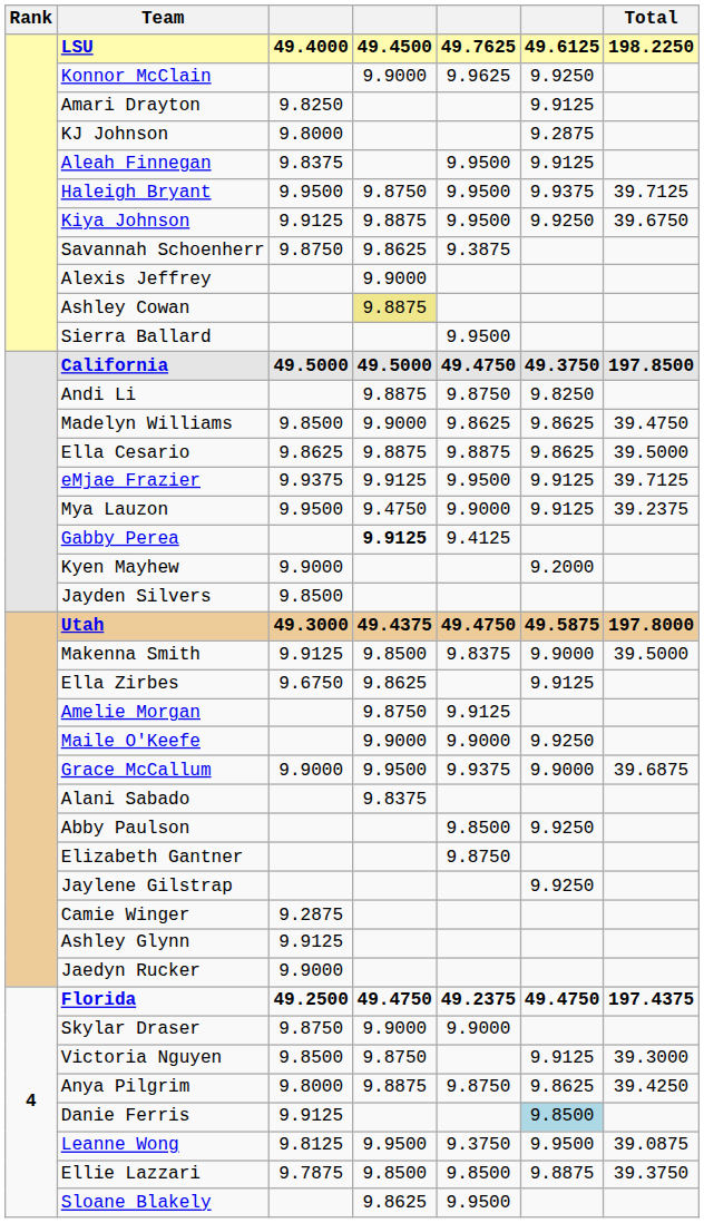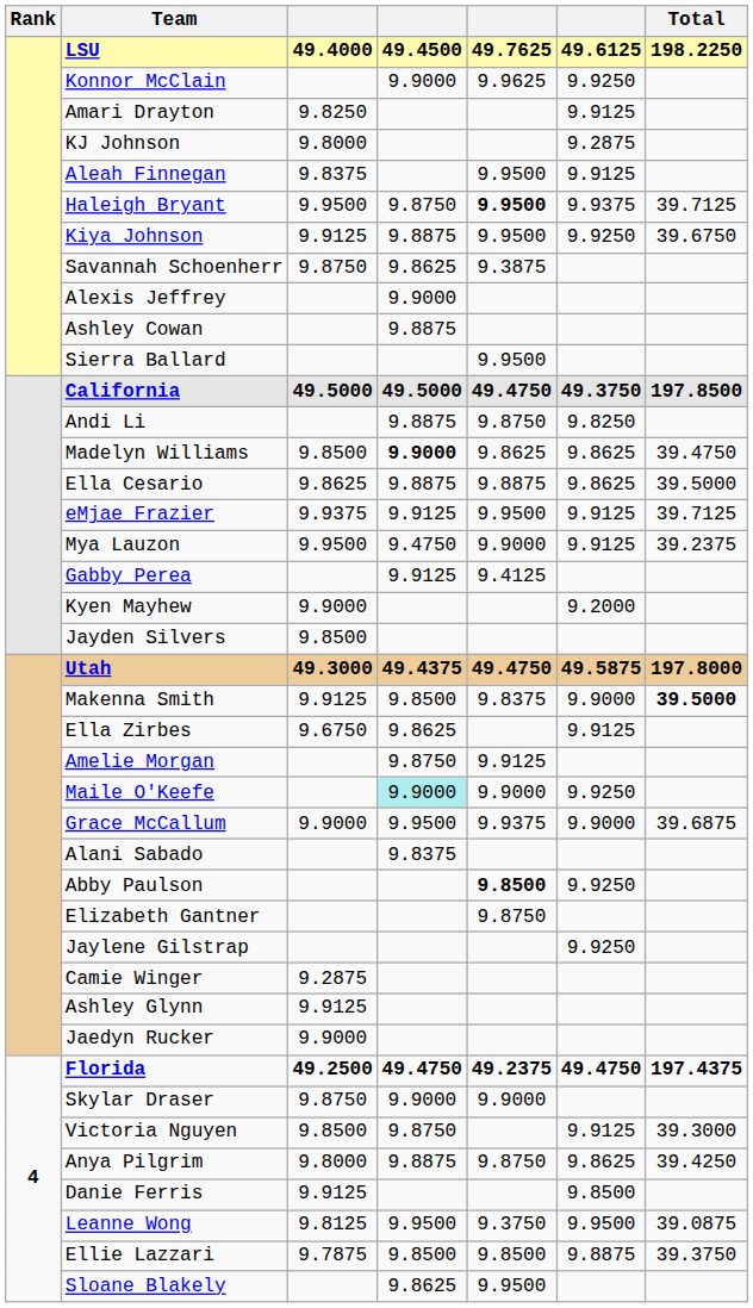Haleigh Bryant | column 5: normal -> bold
Ashley Cowan | column 4: khaki background -> no background
Madelyn Williams | column 4: normal -> bold
Gabby Perea | column 4: bold -> normal
Makenna Smith | Total: normal -> bold
Maile O'Keefe | column 4: no background -> paleturquoise background
Abby Paulson | column 5: normal -> bold
Danie Ferris | column 6: lightblue background -> no background
